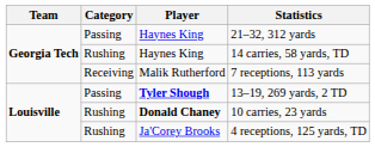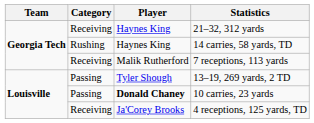21–32, 312 yards | Category: Passing -> Receiving
13–19, 269 yards, 2 TD | Player: bold -> normal
10 carries, 23 yards | Category: Rushing -> Passing
4 receptions, 125 yards, TD | Category: Rushing -> Receiving
